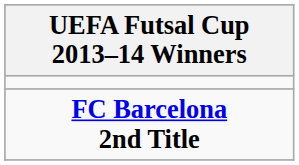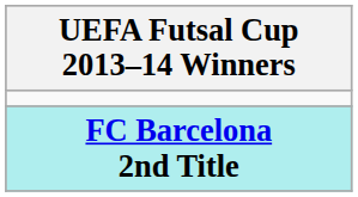row 3 | column 1: no background -> paleturquoise background
